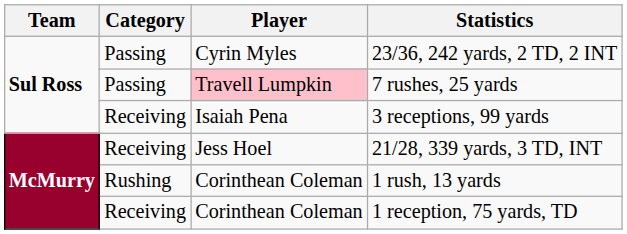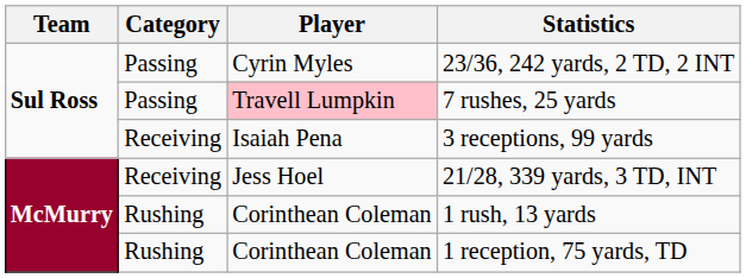1 reception, 75 yards, TD | Category: Receiving -> Rushing
